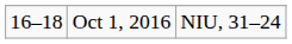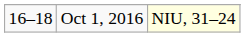Oct 1, 2016 | column 3: no background -> lightyellow background
